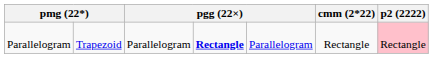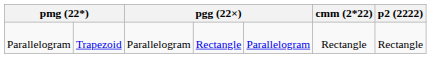row 2 | column 4: bold -> normal
row 2 | p2 (2222): pink background -> no background
